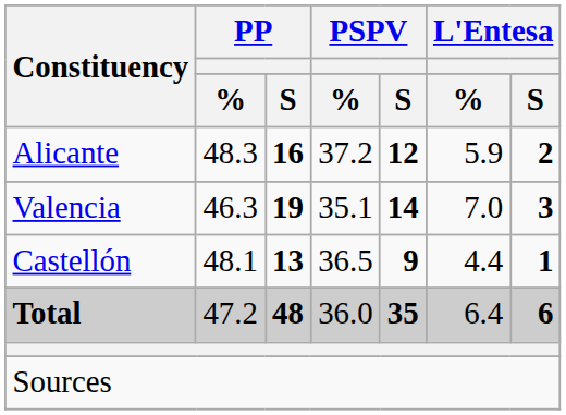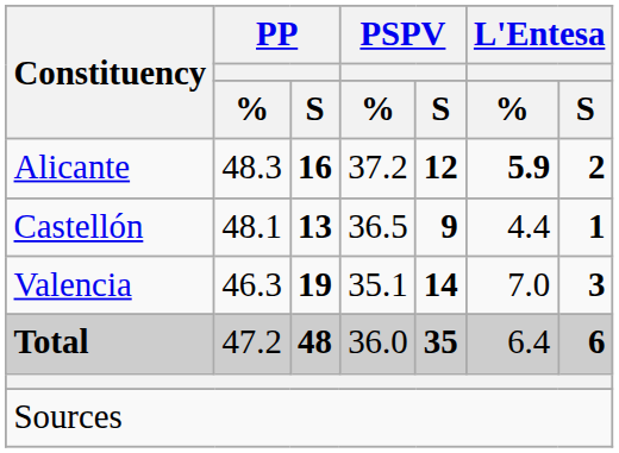Alicante | L'Entesa / %: normal -> bold
rows swapped: Castellón <-> Valencia
